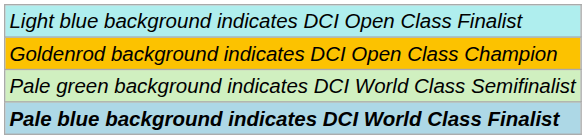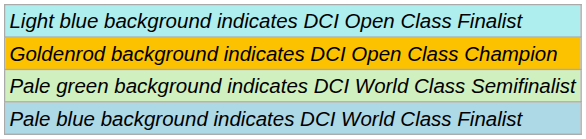row 4 | column 1: bold -> normal
